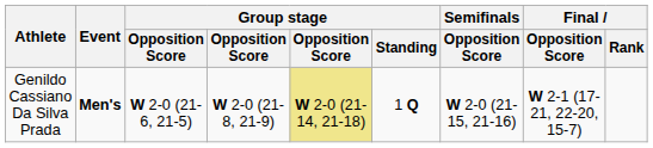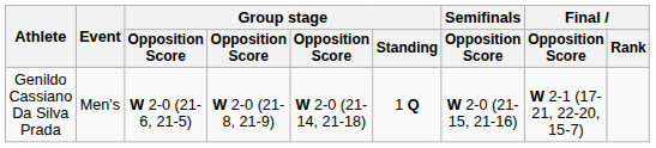Genildo Cassiano Da Silva Prada | Event: bold -> normal
Genildo Cassiano Da Silva Prada | column 5: khaki background -> no background
